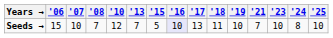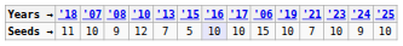columns swapped: '06 <-> '18
Seeds → | '08: 7 -> 9
Seeds → | '17: 13 -> 10
Seeds → | '24: 8 -> 9
